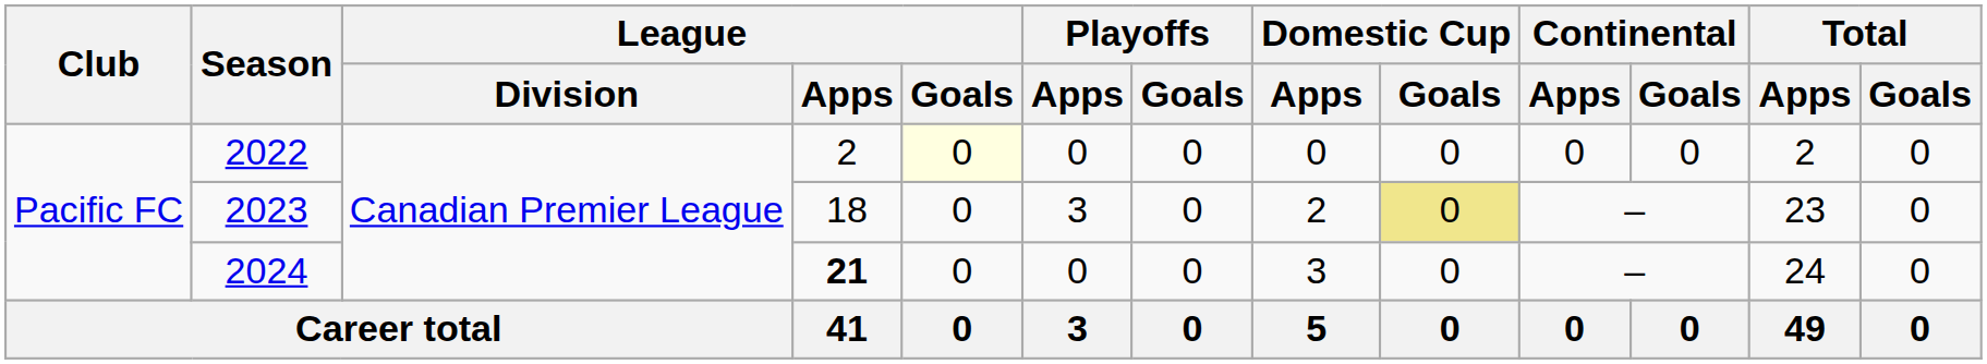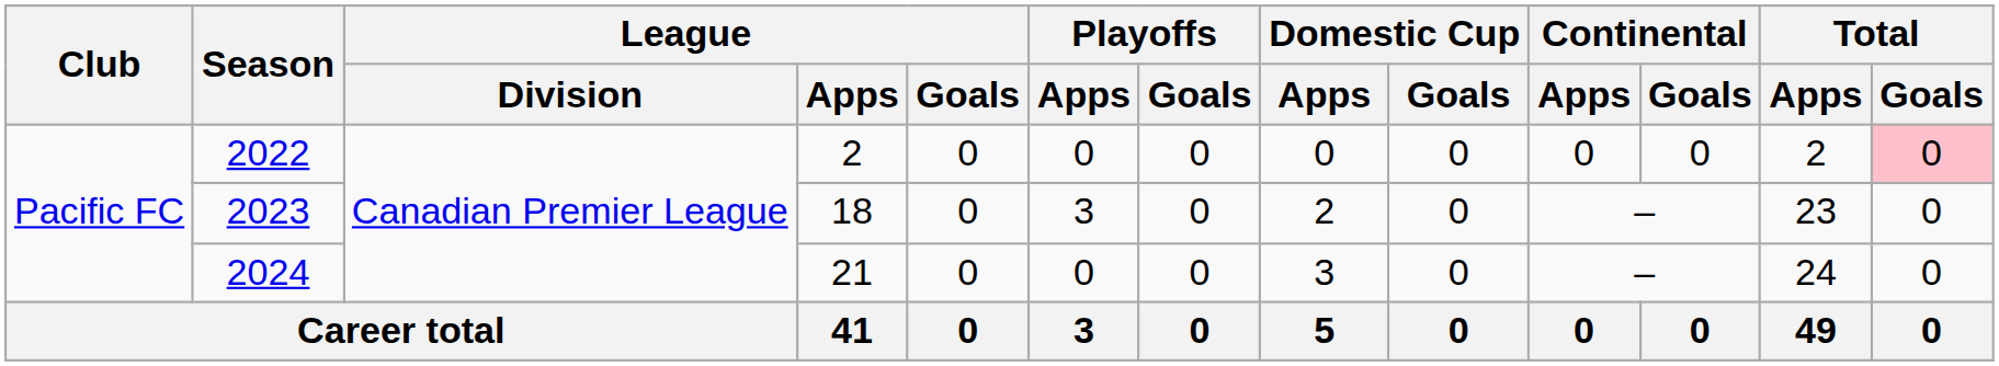2022 | League / Goals: lightyellow background -> no background
2022 | Total / Goals: no background -> pink background
2023 | Domestic Cup / Goals: khaki background -> no background
2024 | League / Apps: bold -> normal
